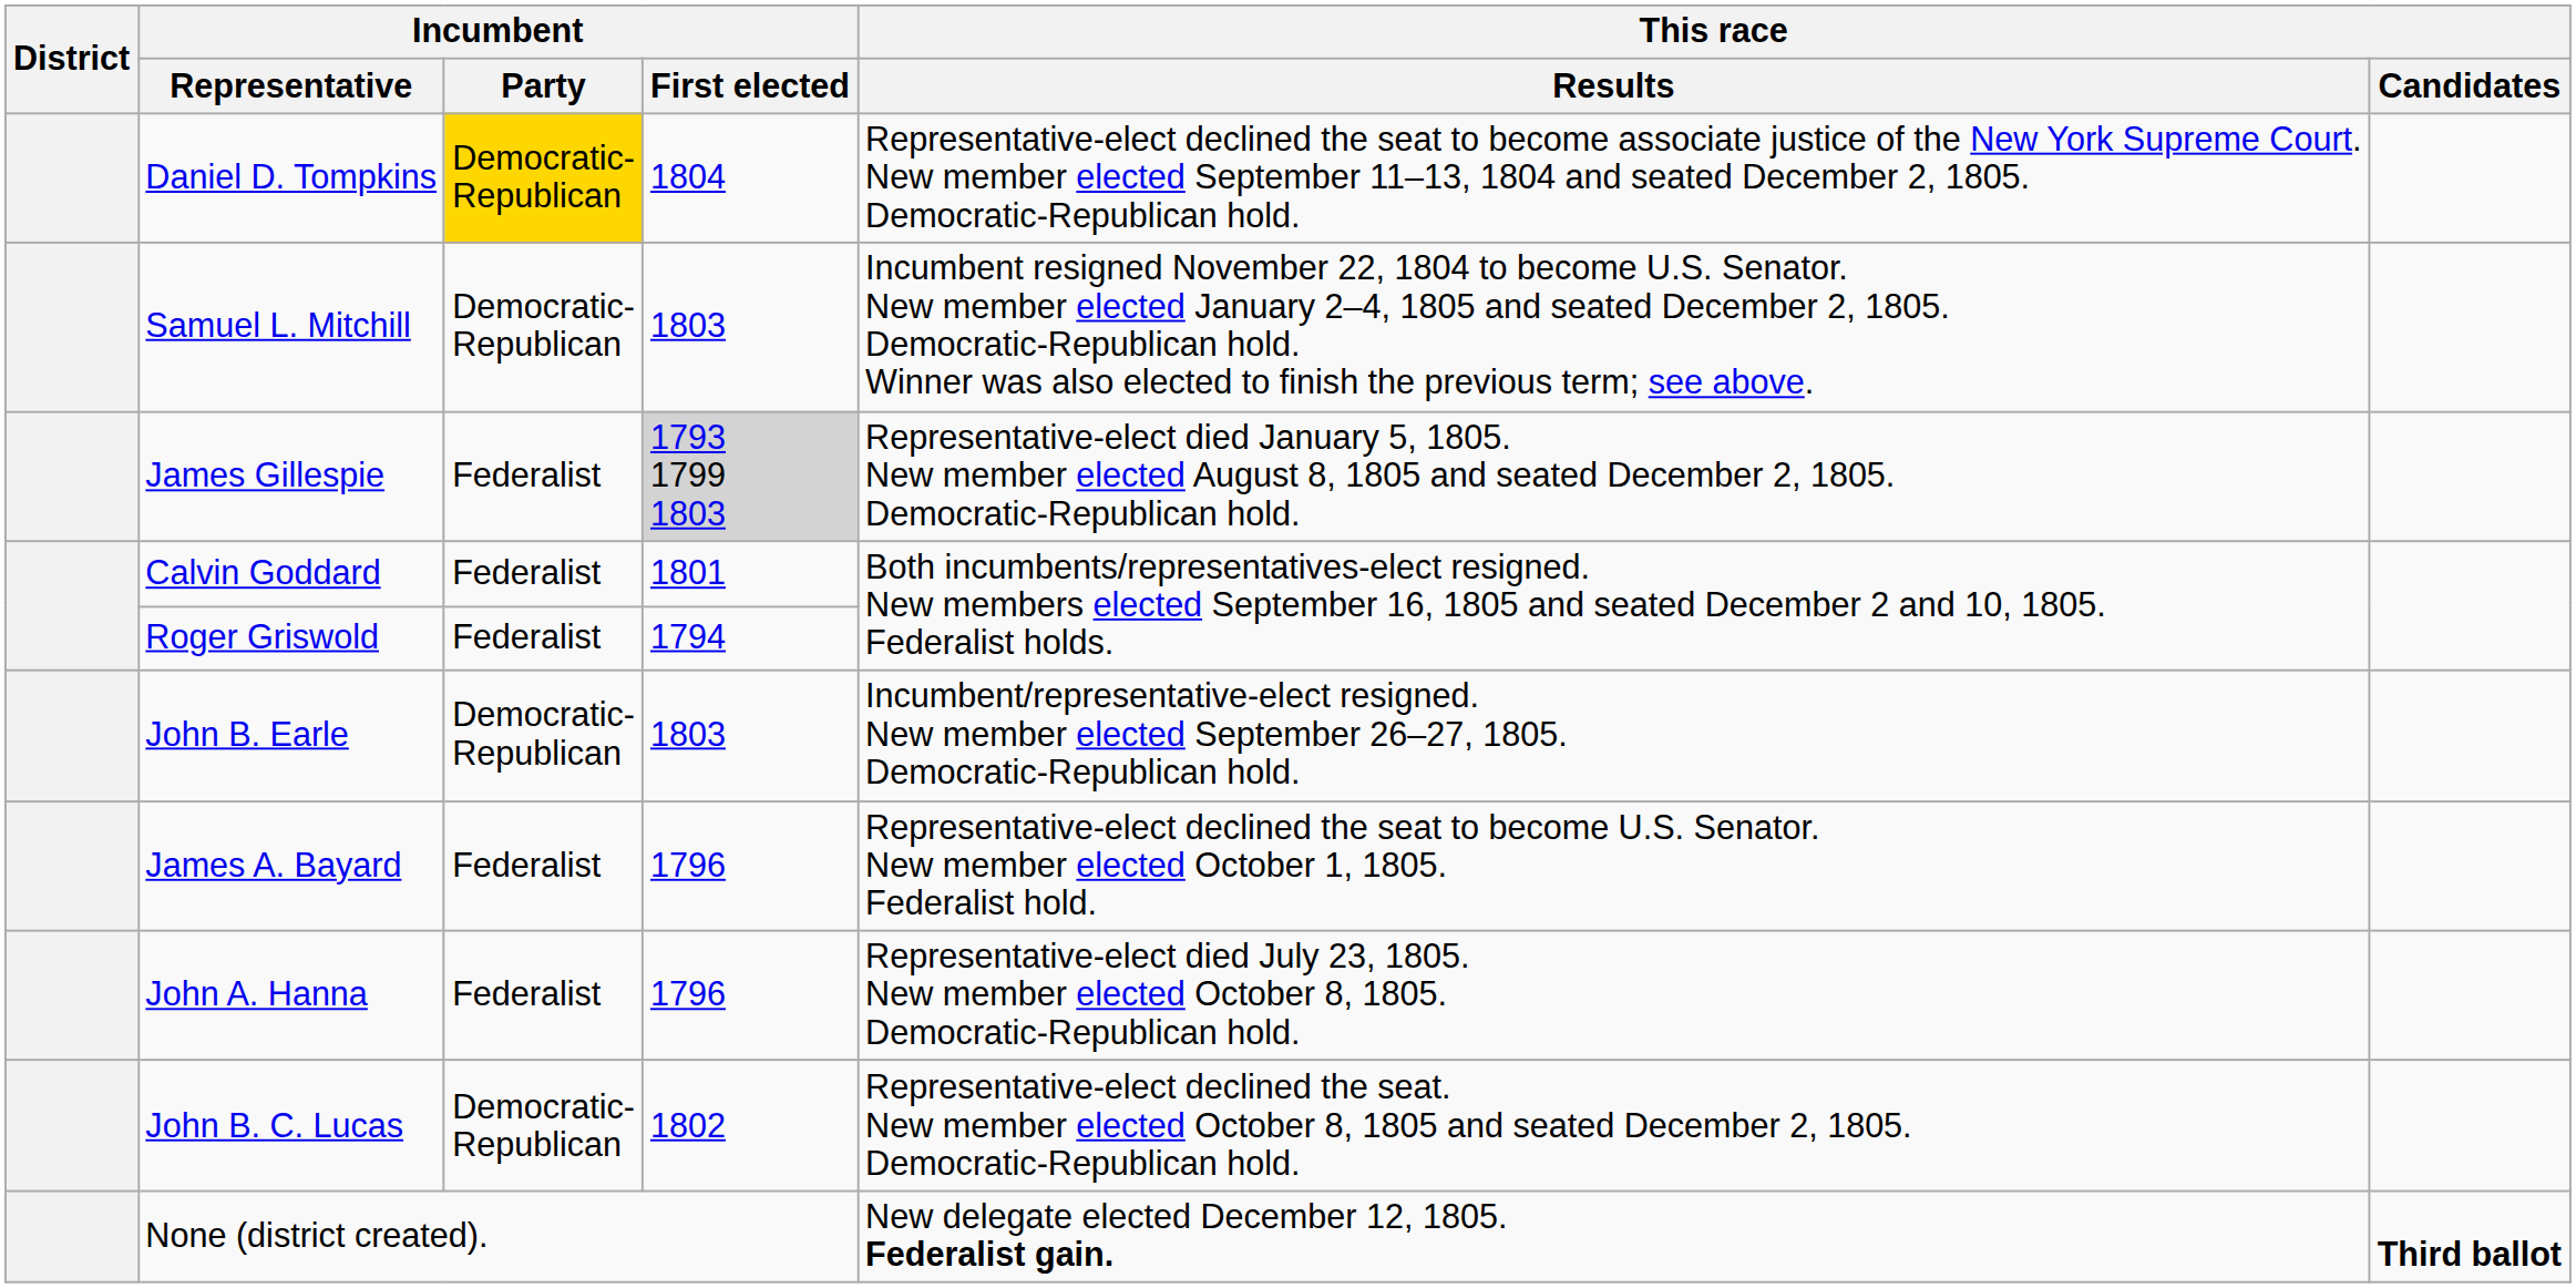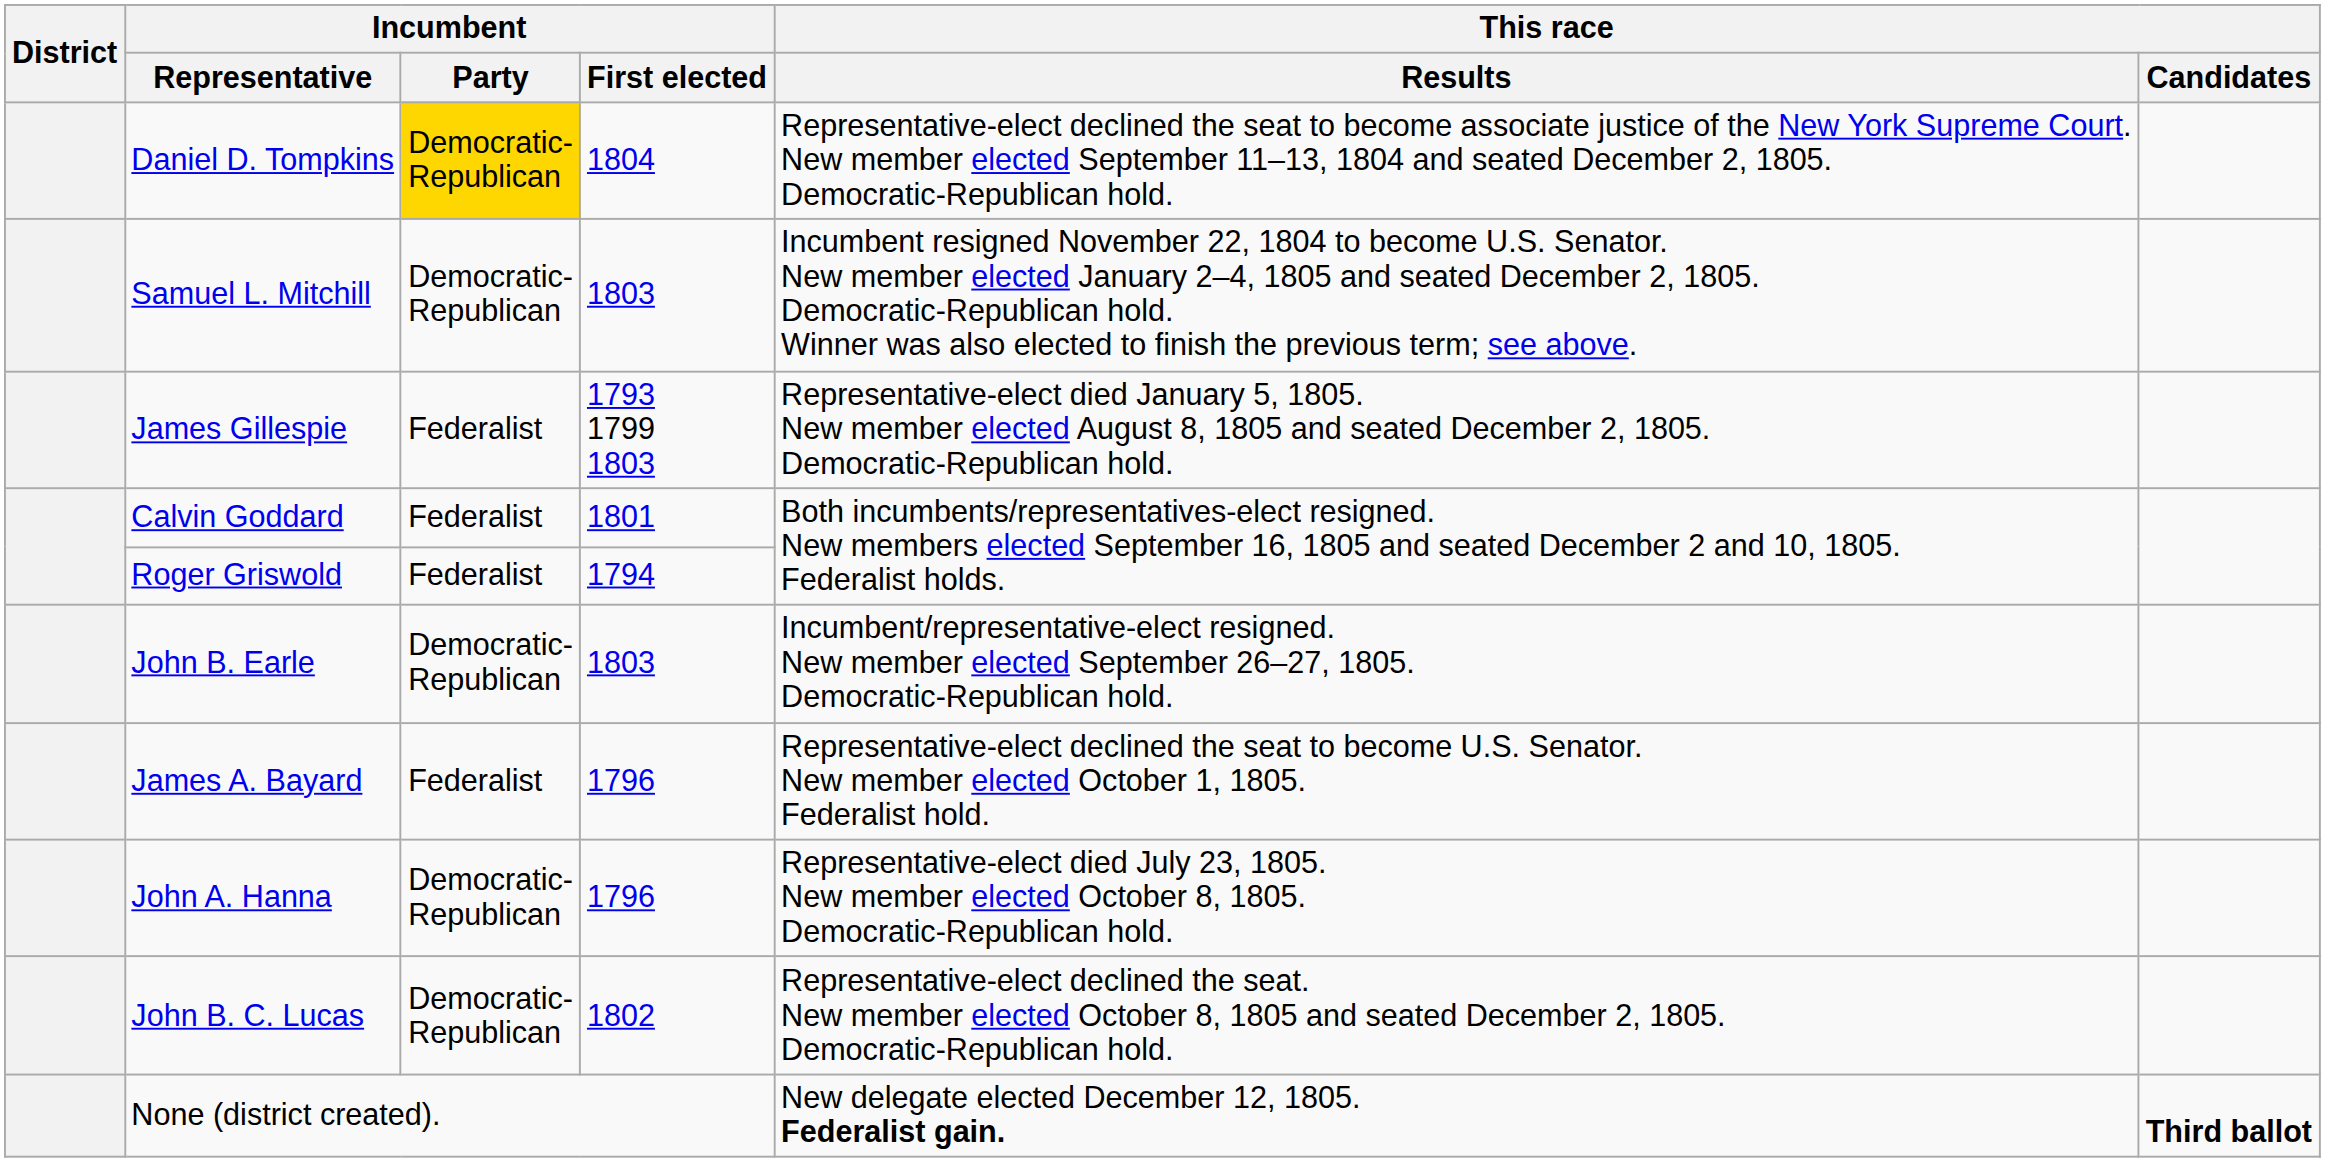James Gillespie | Incumbent / First elected: lightgrey background -> no background
John A. Hanna | Incumbent / Party: Federalist -> Democratic- Republican
